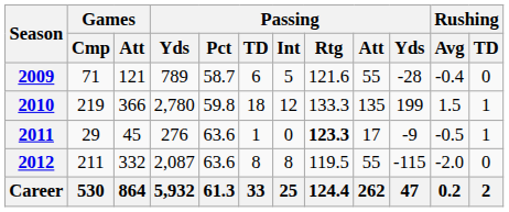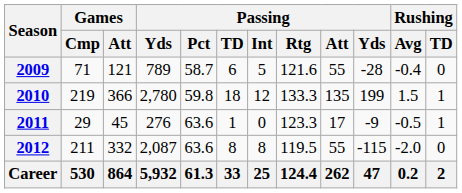2011 | Passing / Rtg: bold -> normal
